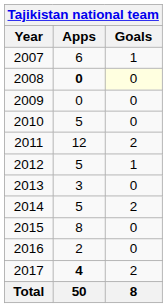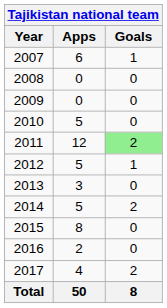2008 | Apps: bold -> normal
2008 | Goals: lightyellow background -> no background
2011 | Goals: no background -> lightgreen background
2017 | Apps: bold -> normal
